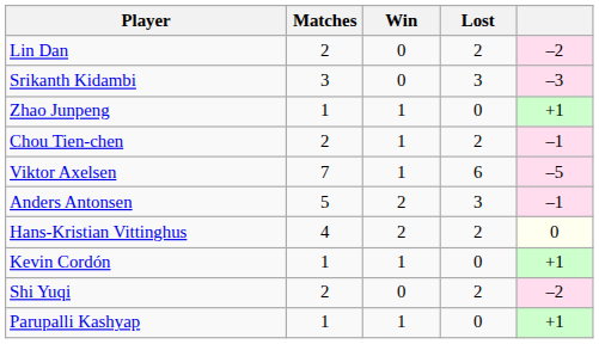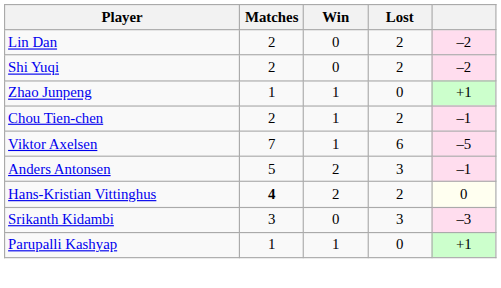rows swapped: Shi Yuqi <-> Srikanth Kidambi
Hans-Kristian Vittinghus | Matches: normal -> bold
- row: Kevin Cordón | 1 | 1 | 0 | +1
